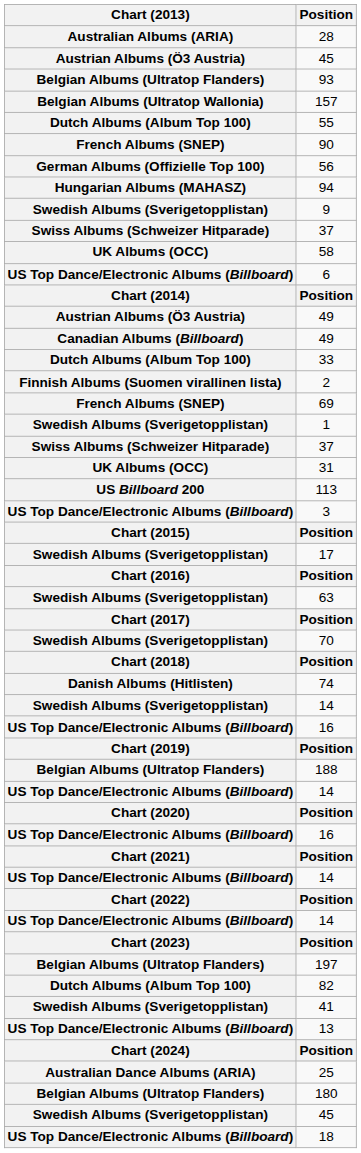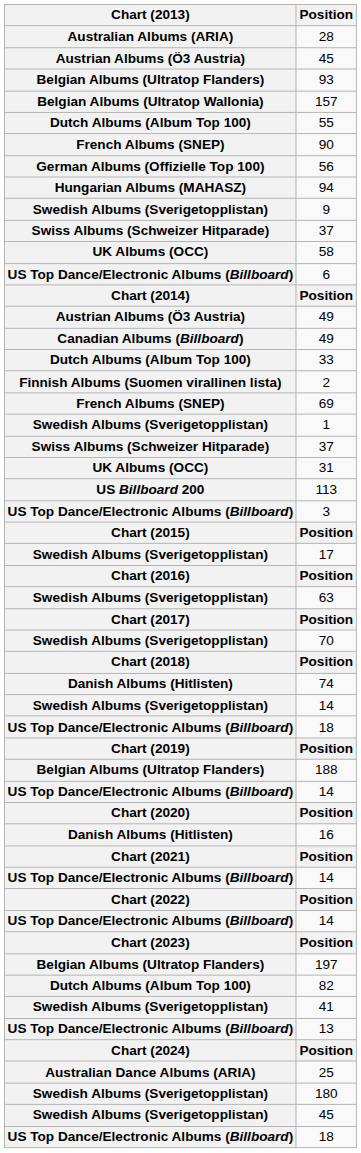row 34 | Position: 16 -> 18
row 39 | Chart (2013): US Top Dance/Electronic Albums (Billboard) -> Danish Albums (Hitlisten)
row 51 | Chart (2013): Belgian Albums (Ultratop Flanders) -> Swedish Albums (Sverigetopplistan)
